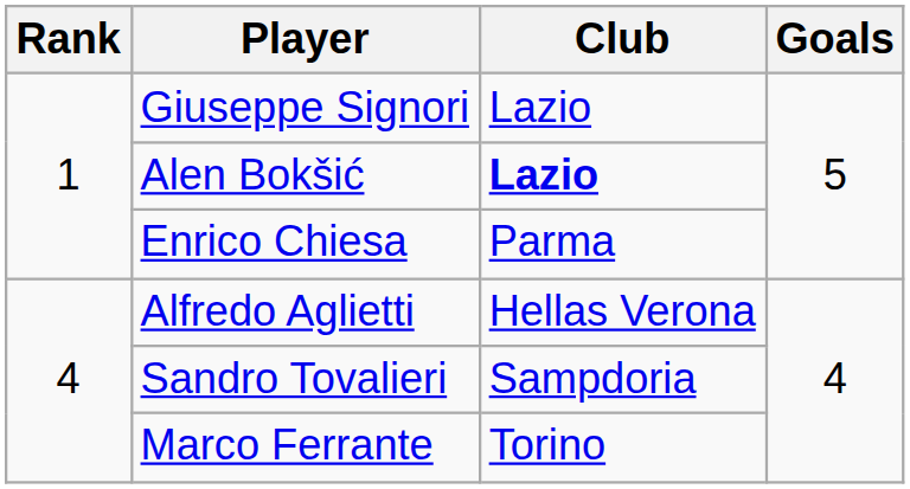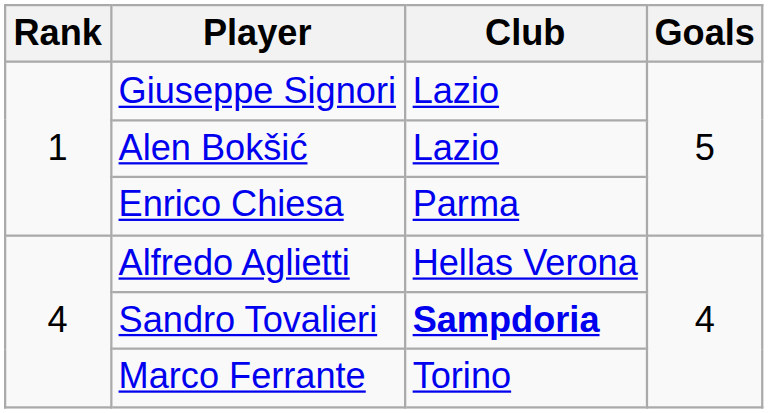Alen Bokšić | Club: bold -> normal
Sandro Tovalieri | Club: normal -> bold
